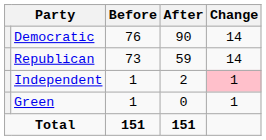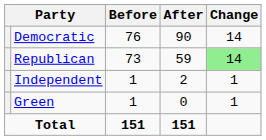Republican | Change: no background -> lightgreen background
Independent | Change: pink background -> no background
